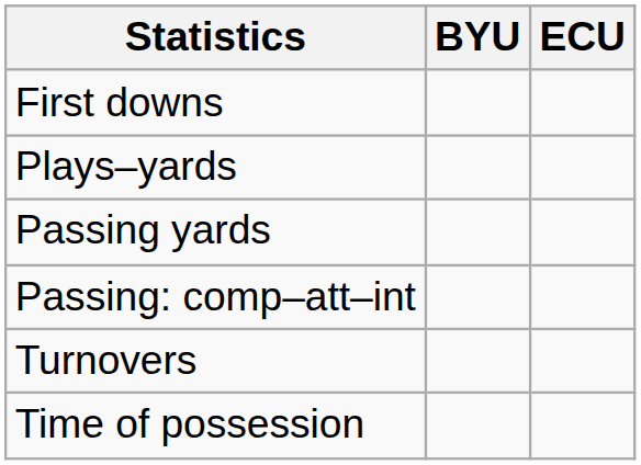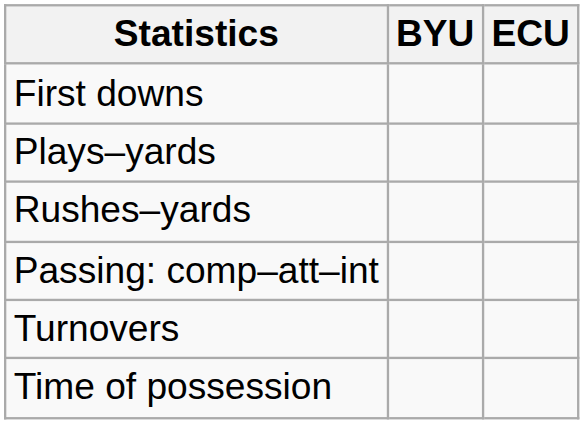+ row: Rushes–yards
- row: Passing yards
